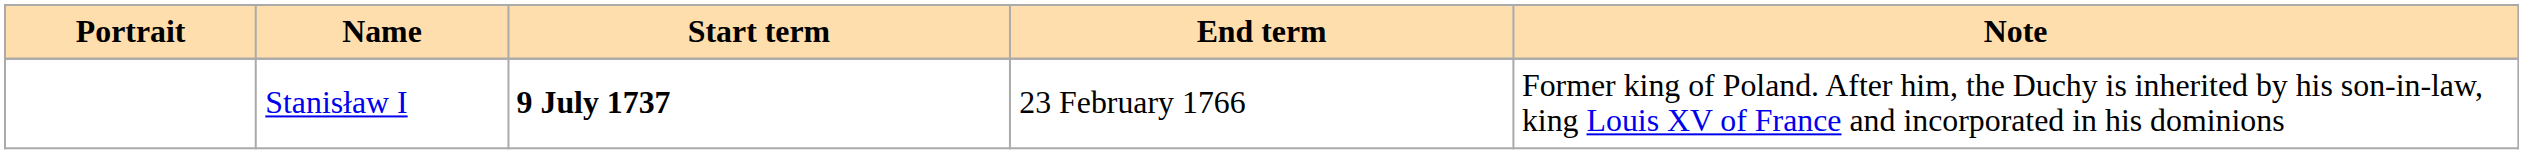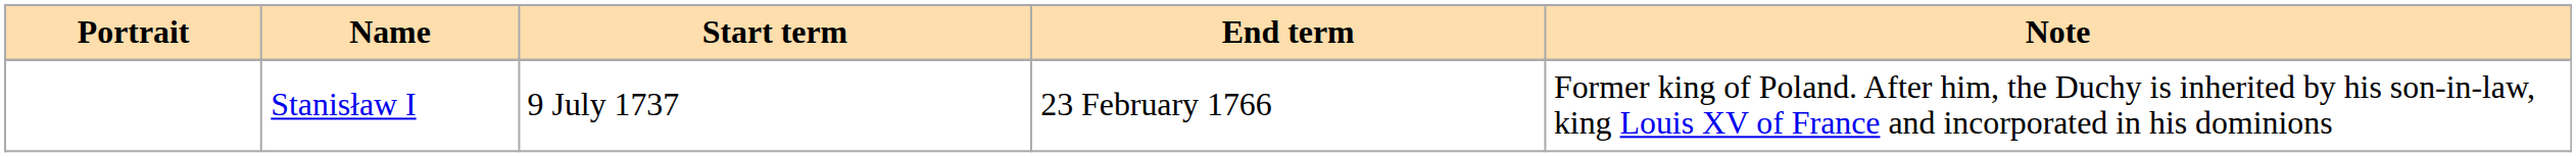Stanisław I | Start term: bold -> normal
